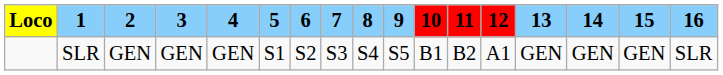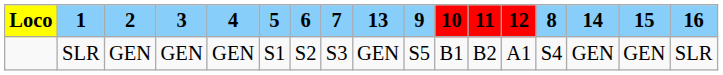columns swapped: 8 <-> 13
